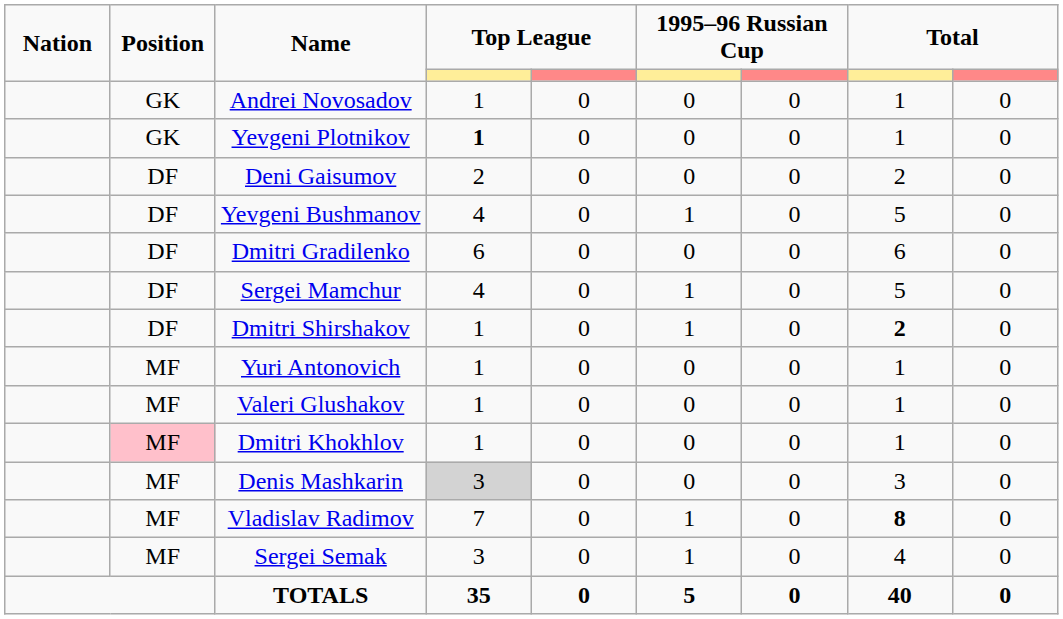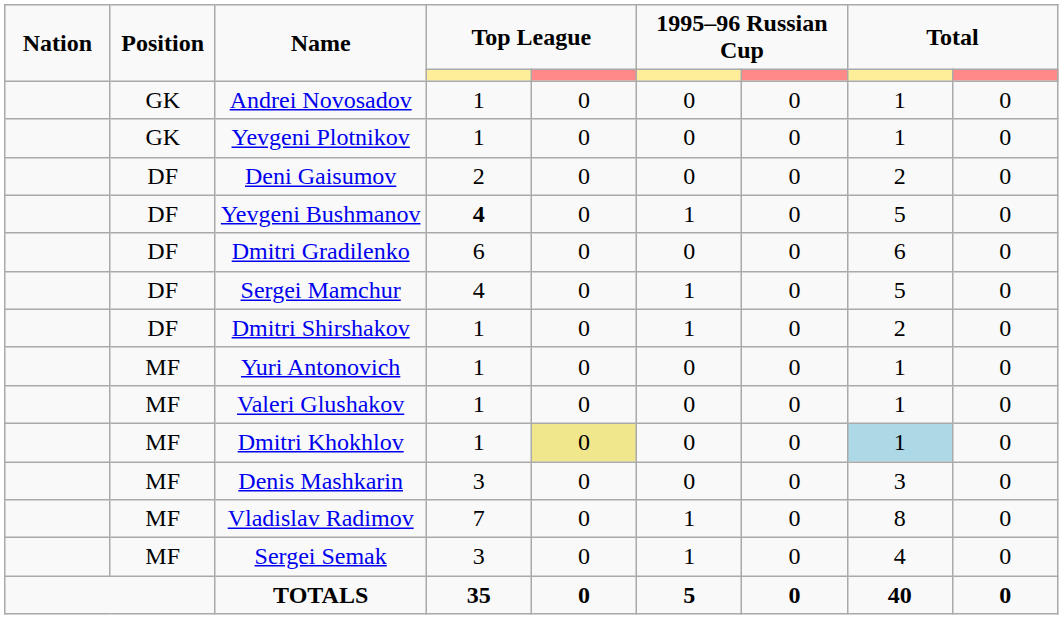Yevgeni Plotnikov | column 4: bold -> normal
Yevgeni Bushmanov | column 4: normal -> bold
Dmitri Shirshakov | column 8: bold -> normal
Dmitri Khokhlov | Position: pink background -> no background
Dmitri Khokhlov | column 5: no background -> khaki background
Dmitri Khokhlov | column 8: no background -> lightblue background
Denis Mashkarin | column 4: lightgrey background -> no background
Vladislav Radimov | column 8: bold -> normal
